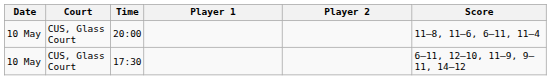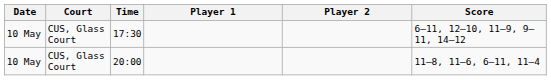rows swapped: 17:30 <-> 20:00
